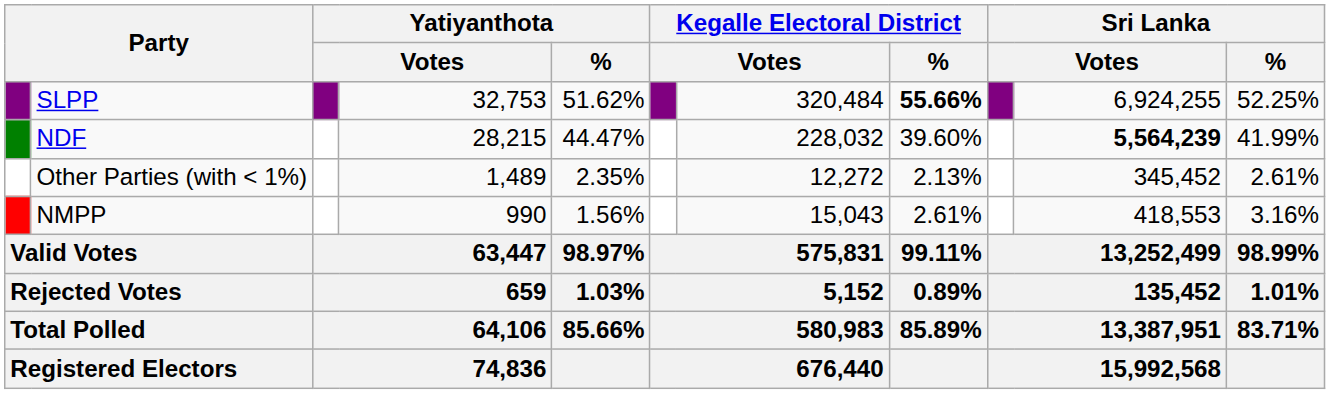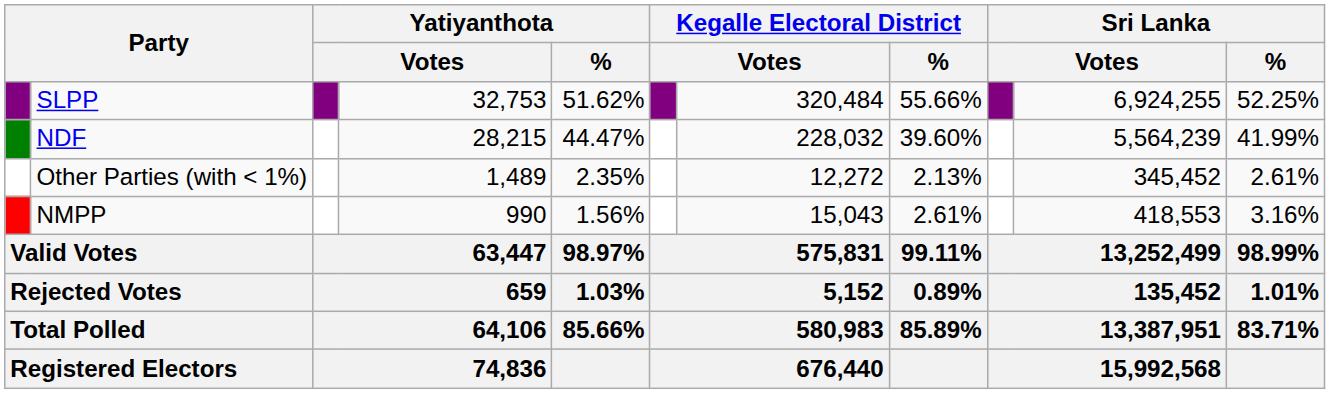SLPP | Kegalle Electoral District / %: bold -> normal
NDF | column 10: bold -> normal
